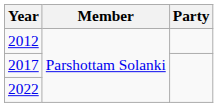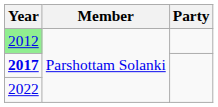2012 | Year: no background -> lightgreen background
2017 | Year: normal -> bold
